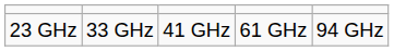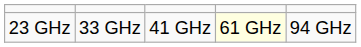23 GHz | column 4: no background -> lightyellow background
